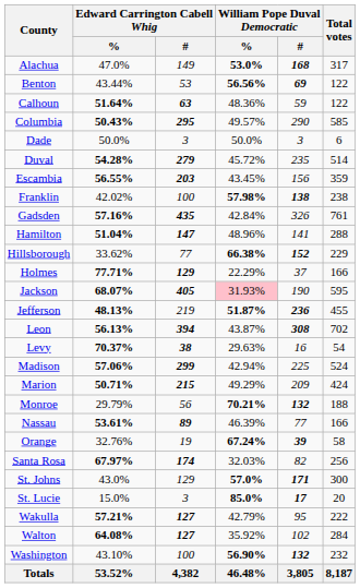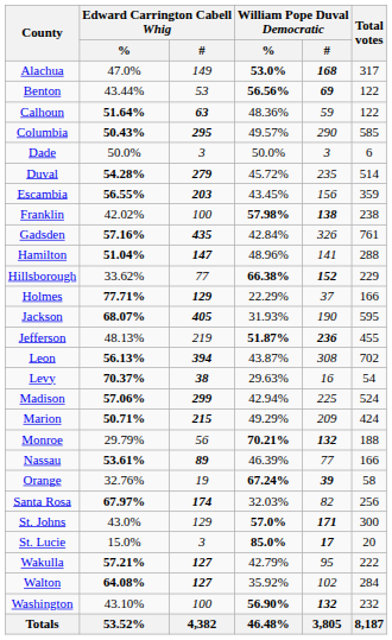Jackson | William Pope Duval Democratic / %: pink background -> no background
Jefferson | Edward Carrington Cabell Whig / %: bold -> normal
Leon | William Pope Duval Democratic / #: bold -> normal
